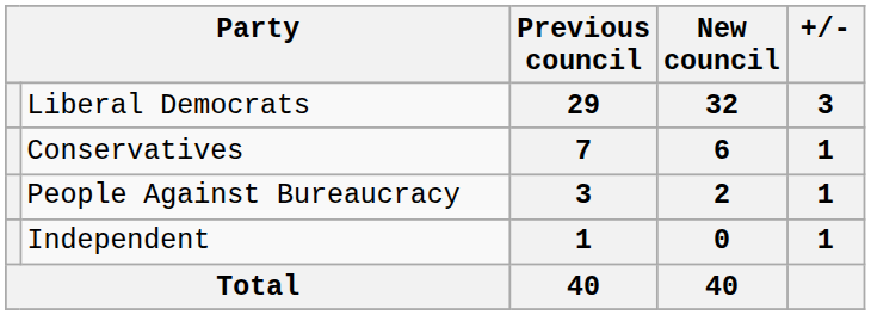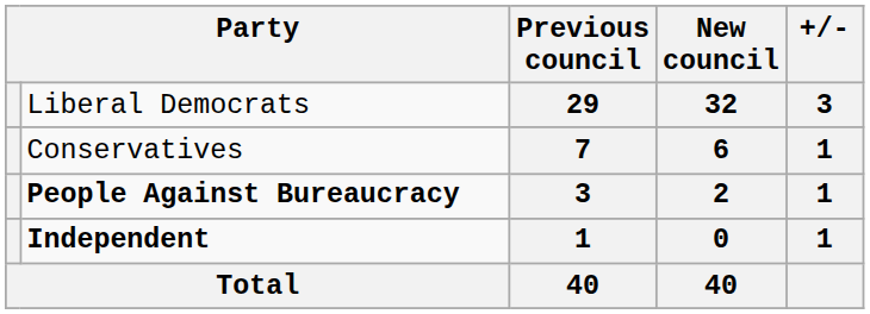People Against Bureaucracy | column 2: normal -> bold
Independent | column 2: normal -> bold
